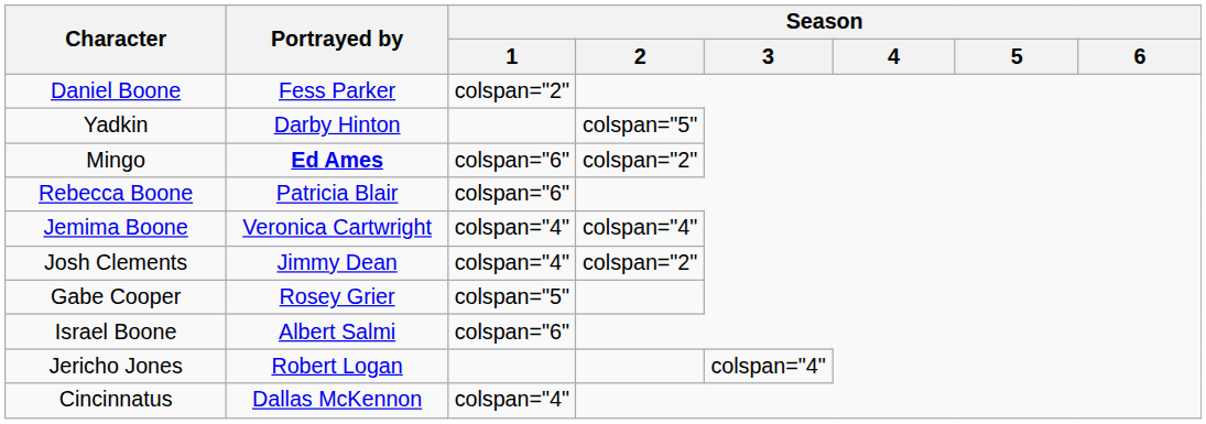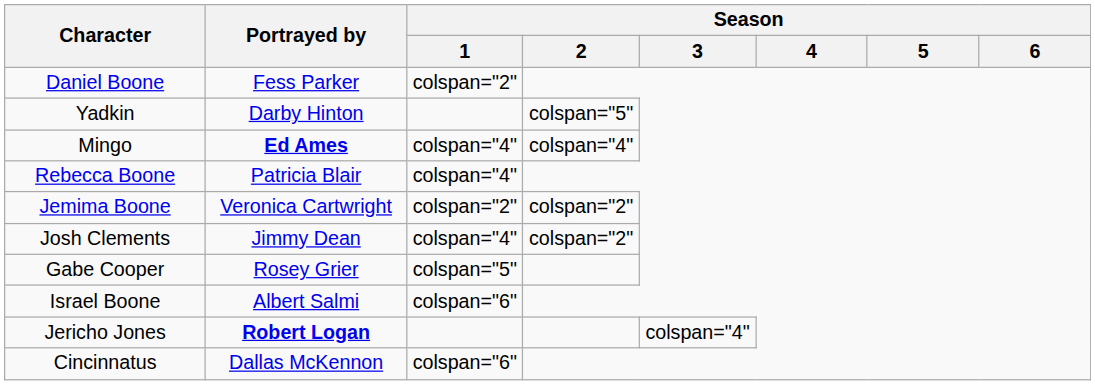Mingo | Season / 1: colspan="6" -> colspan="4"
Mingo | Season / 2: colspan="2" -> colspan="4"
Rebecca Boone | Season / 1: colspan="6" -> colspan="4"
Jemima Boone | Season / 1: colspan="4" -> colspan="2"
Jemima Boone | Season / 2: colspan="4" -> colspan="2"
Jericho Jones | Portrayed by: normal -> bold
Cincinnatus | Season / 1: colspan="4" -> colspan="6"
